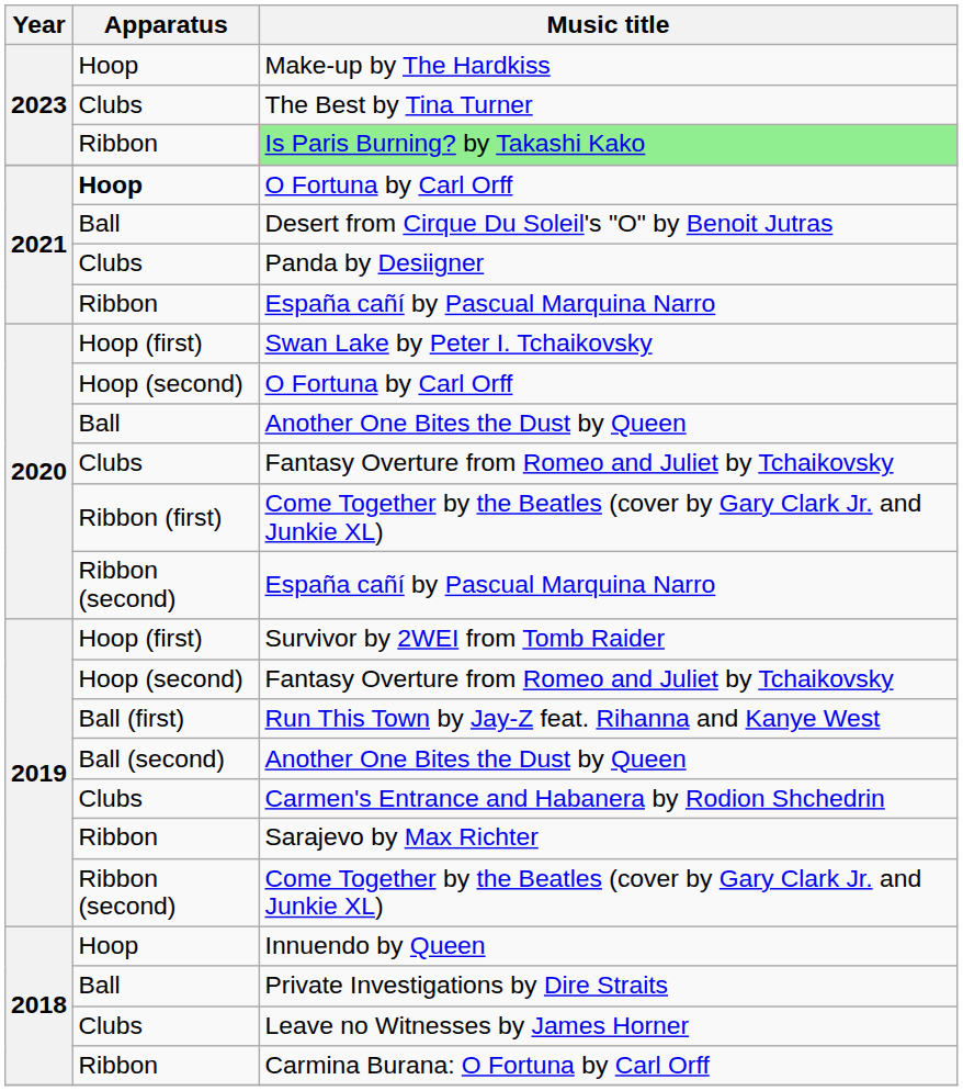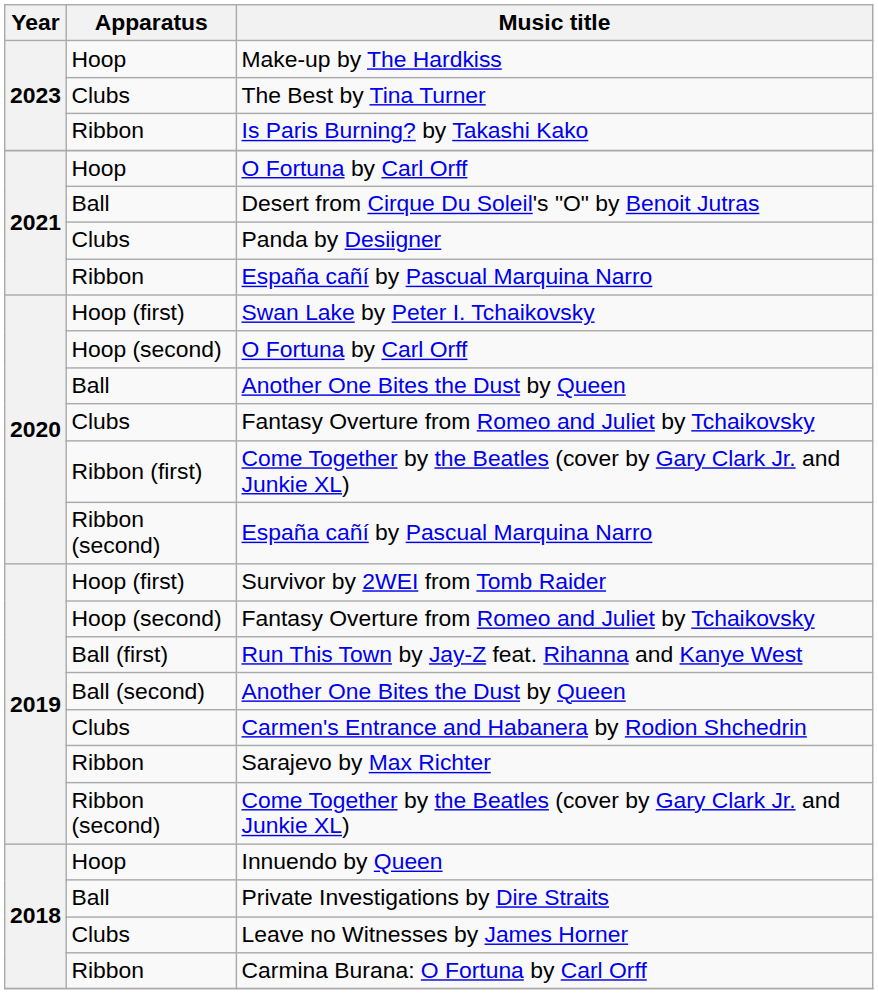Is Paris Burning? by Takashi Kako | Music title: lightgreen background -> no background
Hoop / O Fortuna by Carl Orff | Apparatus: bold -> normal
